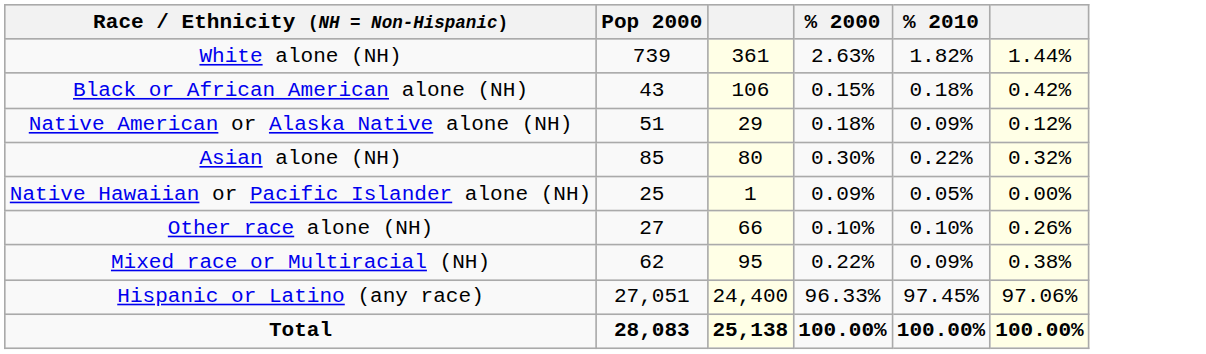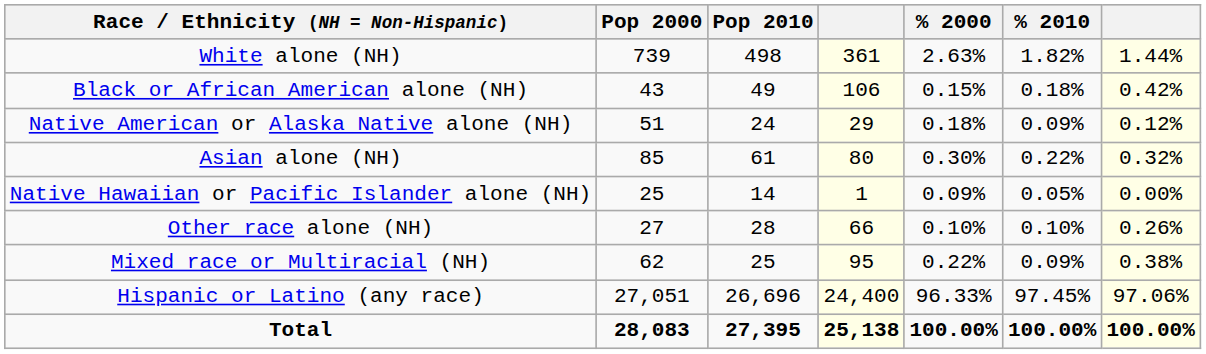+ column: Pop 2010 | 498 | 49 | 24 | 61 | 14 | 28 | 25 | 26,696 | 27,395
